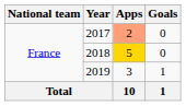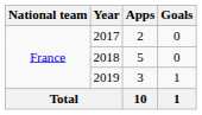2017 | Apps: lightsalmon background -> no background
2018 | Apps: gold background -> no background
